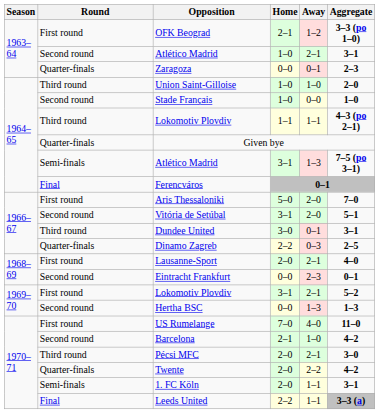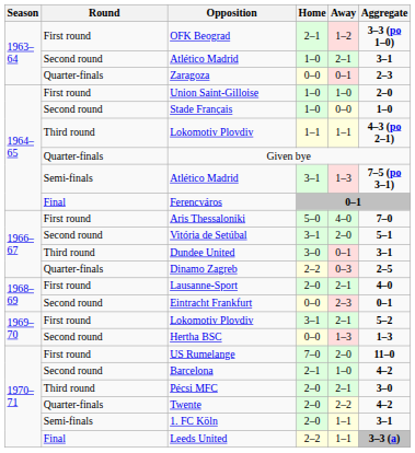Union Saint-Gilloise | Round: Third round -> First round
Aris Thessaloniki | Away: 2–0 -> 4–0
US Rumelange | Away: 4–0 -> 2–0
